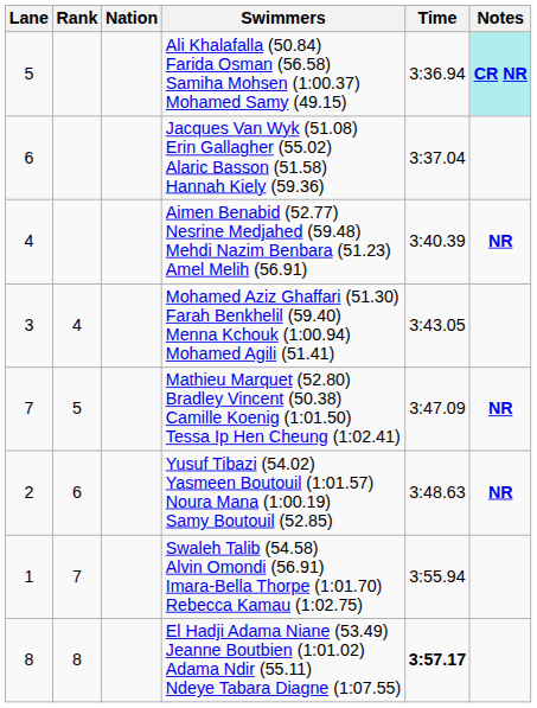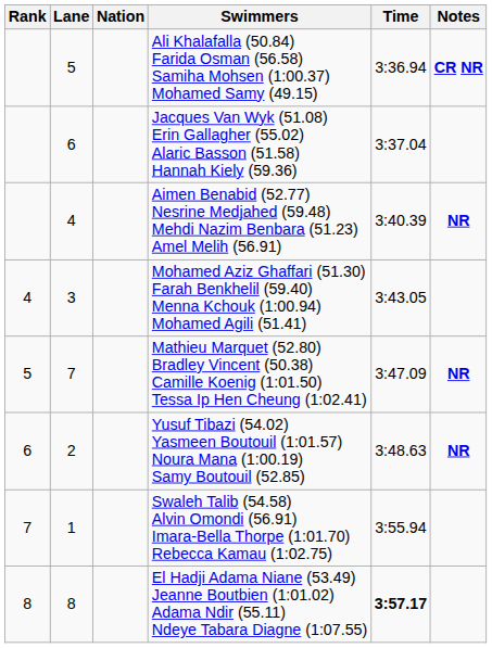columns swapped: Rank <-> Lane
row 2 | Notes: paleturquoise background -> no background
